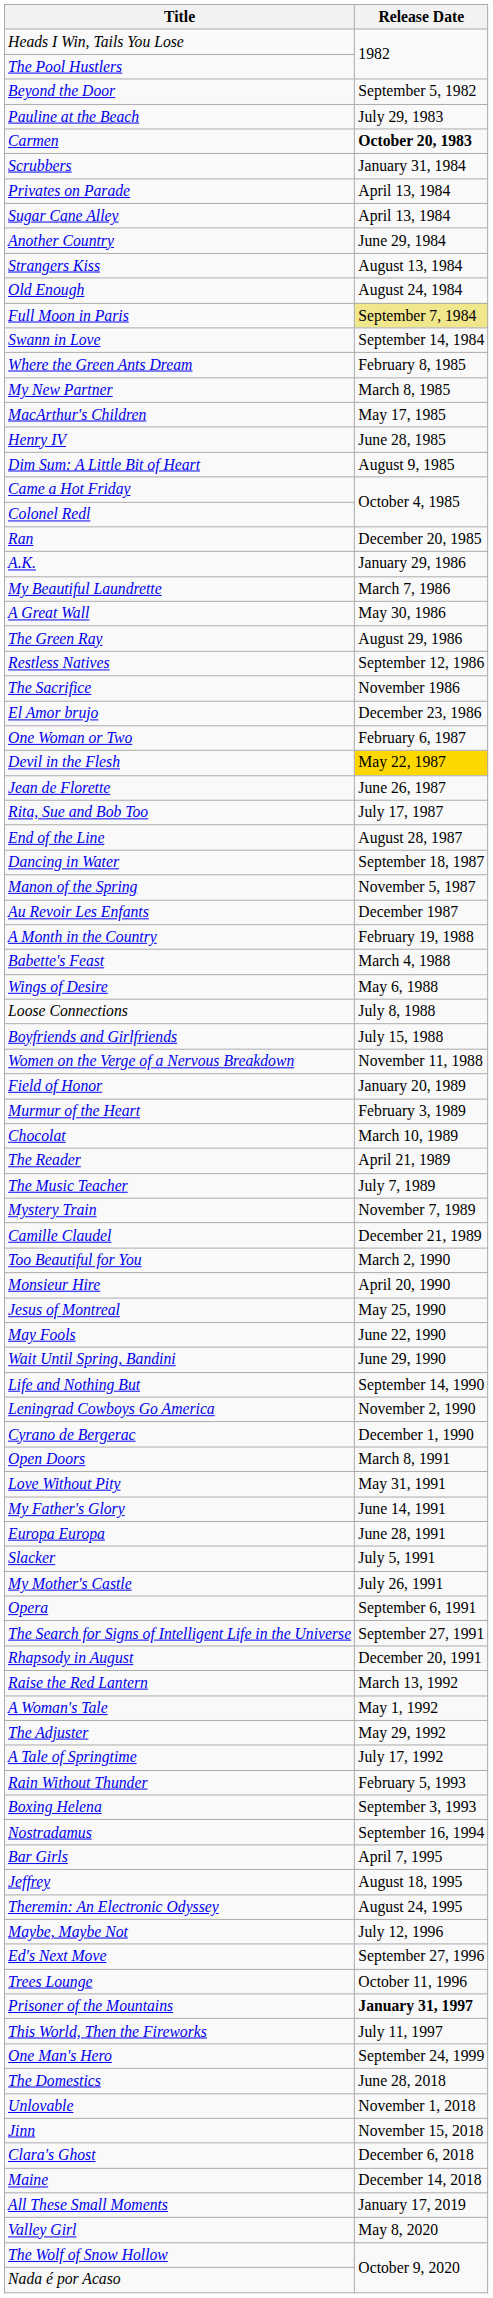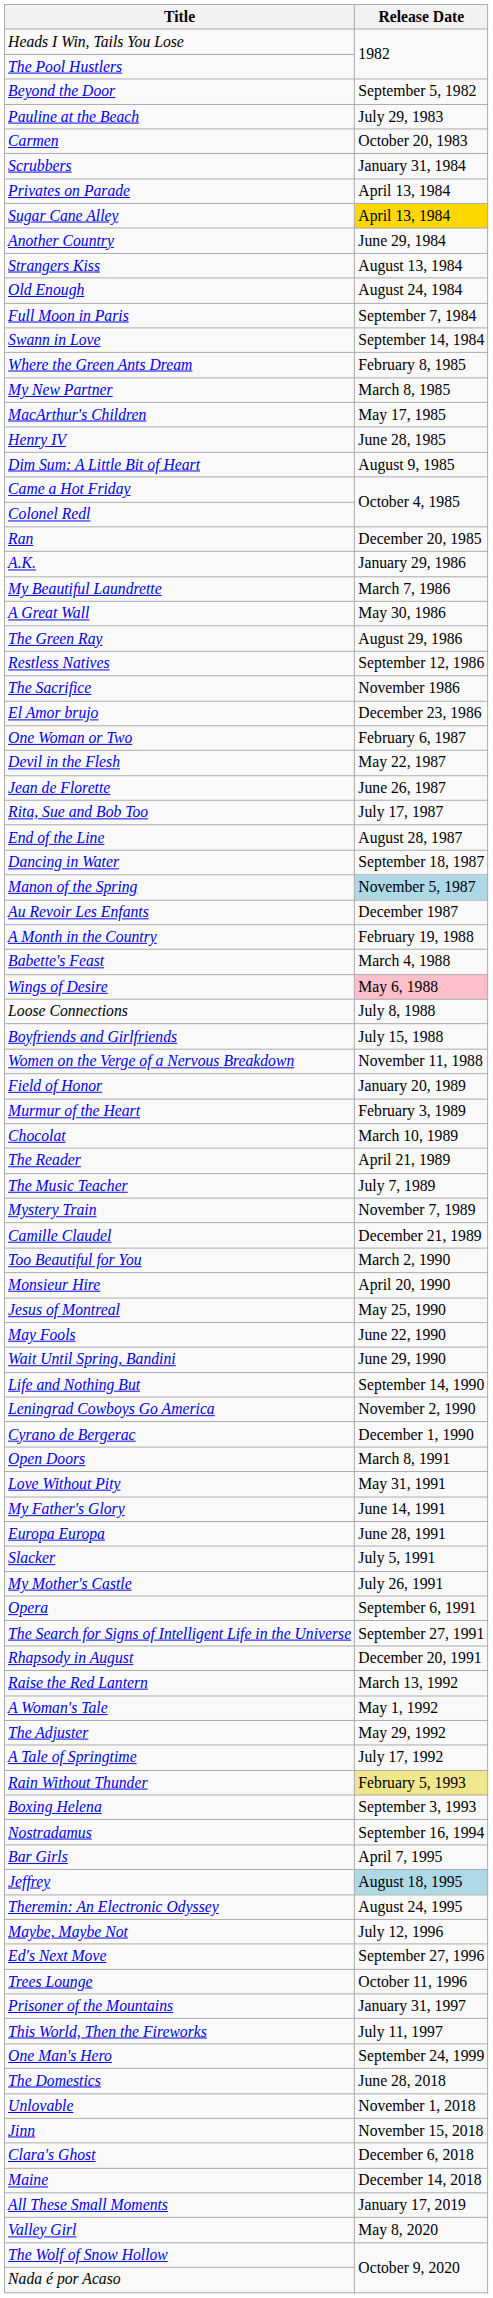Carmen | Release Date: bold -> normal
Sugar Cane Alley | Release Date: no background -> gold background
Full Moon in Paris | Release Date: khaki background -> no background
Devil in the Flesh | Release Date: gold background -> no background
Manon of the Spring | Release Date: no background -> lightblue background
Wings of Desire | Release Date: no background -> pink background
Rain Without Thunder | Release Date: no background -> khaki background
Jeffrey | Release Date: no background -> lightblue background
Prisoner of the Mountains | Release Date: bold -> normal
